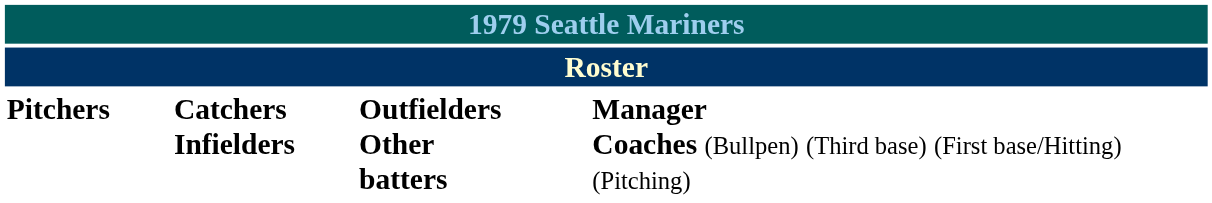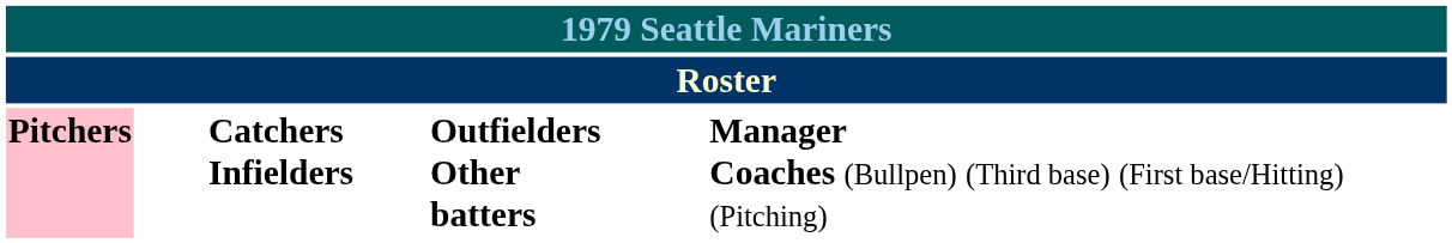Pitchers | column 1: no background -> pink background
